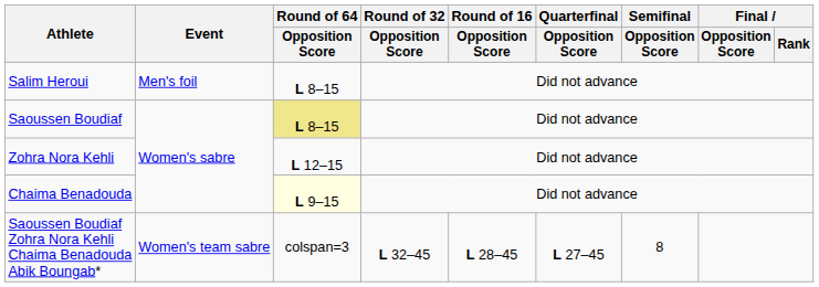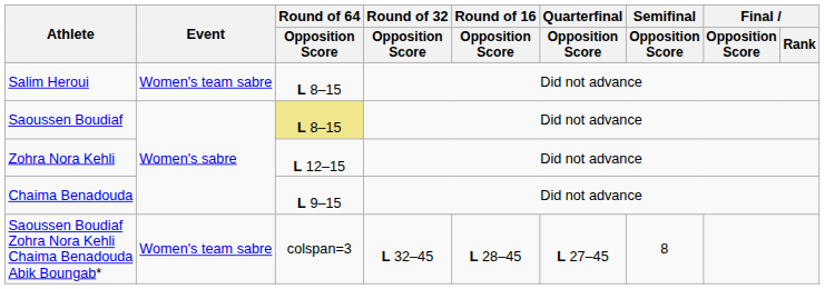Salim Heroui | Event: Men's foil -> Women's team sabre
Chaima Benadouda | Round of 64 / Opposition Score: lightyellow background -> no background
